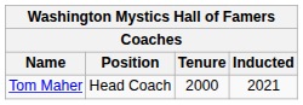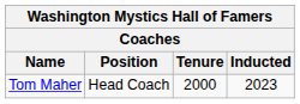Tom Maher | Inducted: 2021 -> 2023
